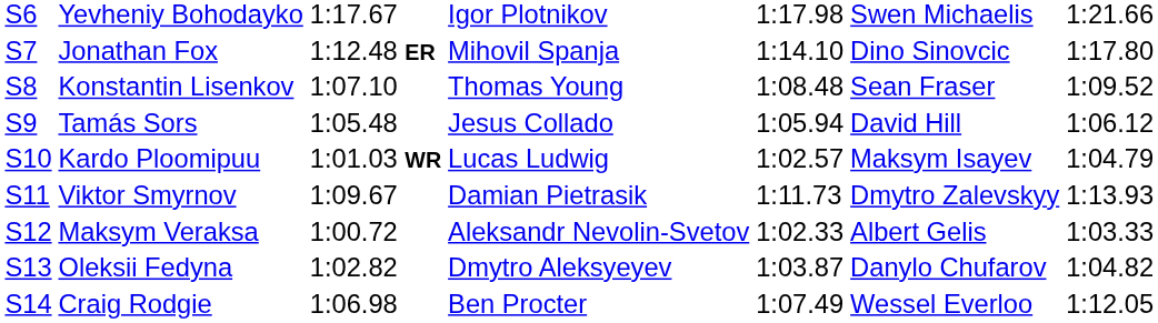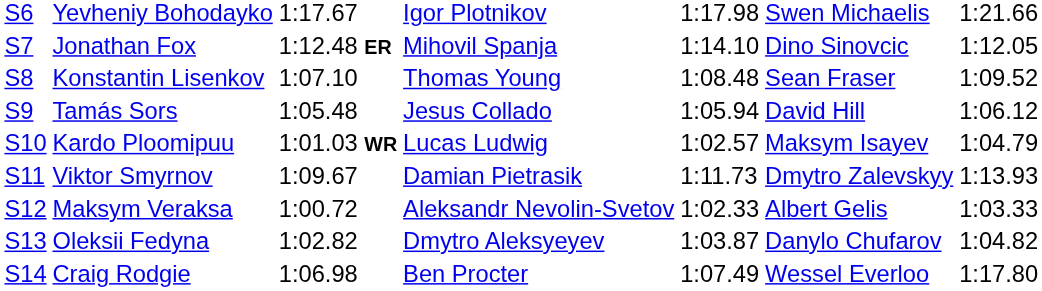Jonathan Fox | column 7: 1:17.80 -> 1:12.05
Craig Rodgie | column 7: 1:12.05 -> 1:17.80
